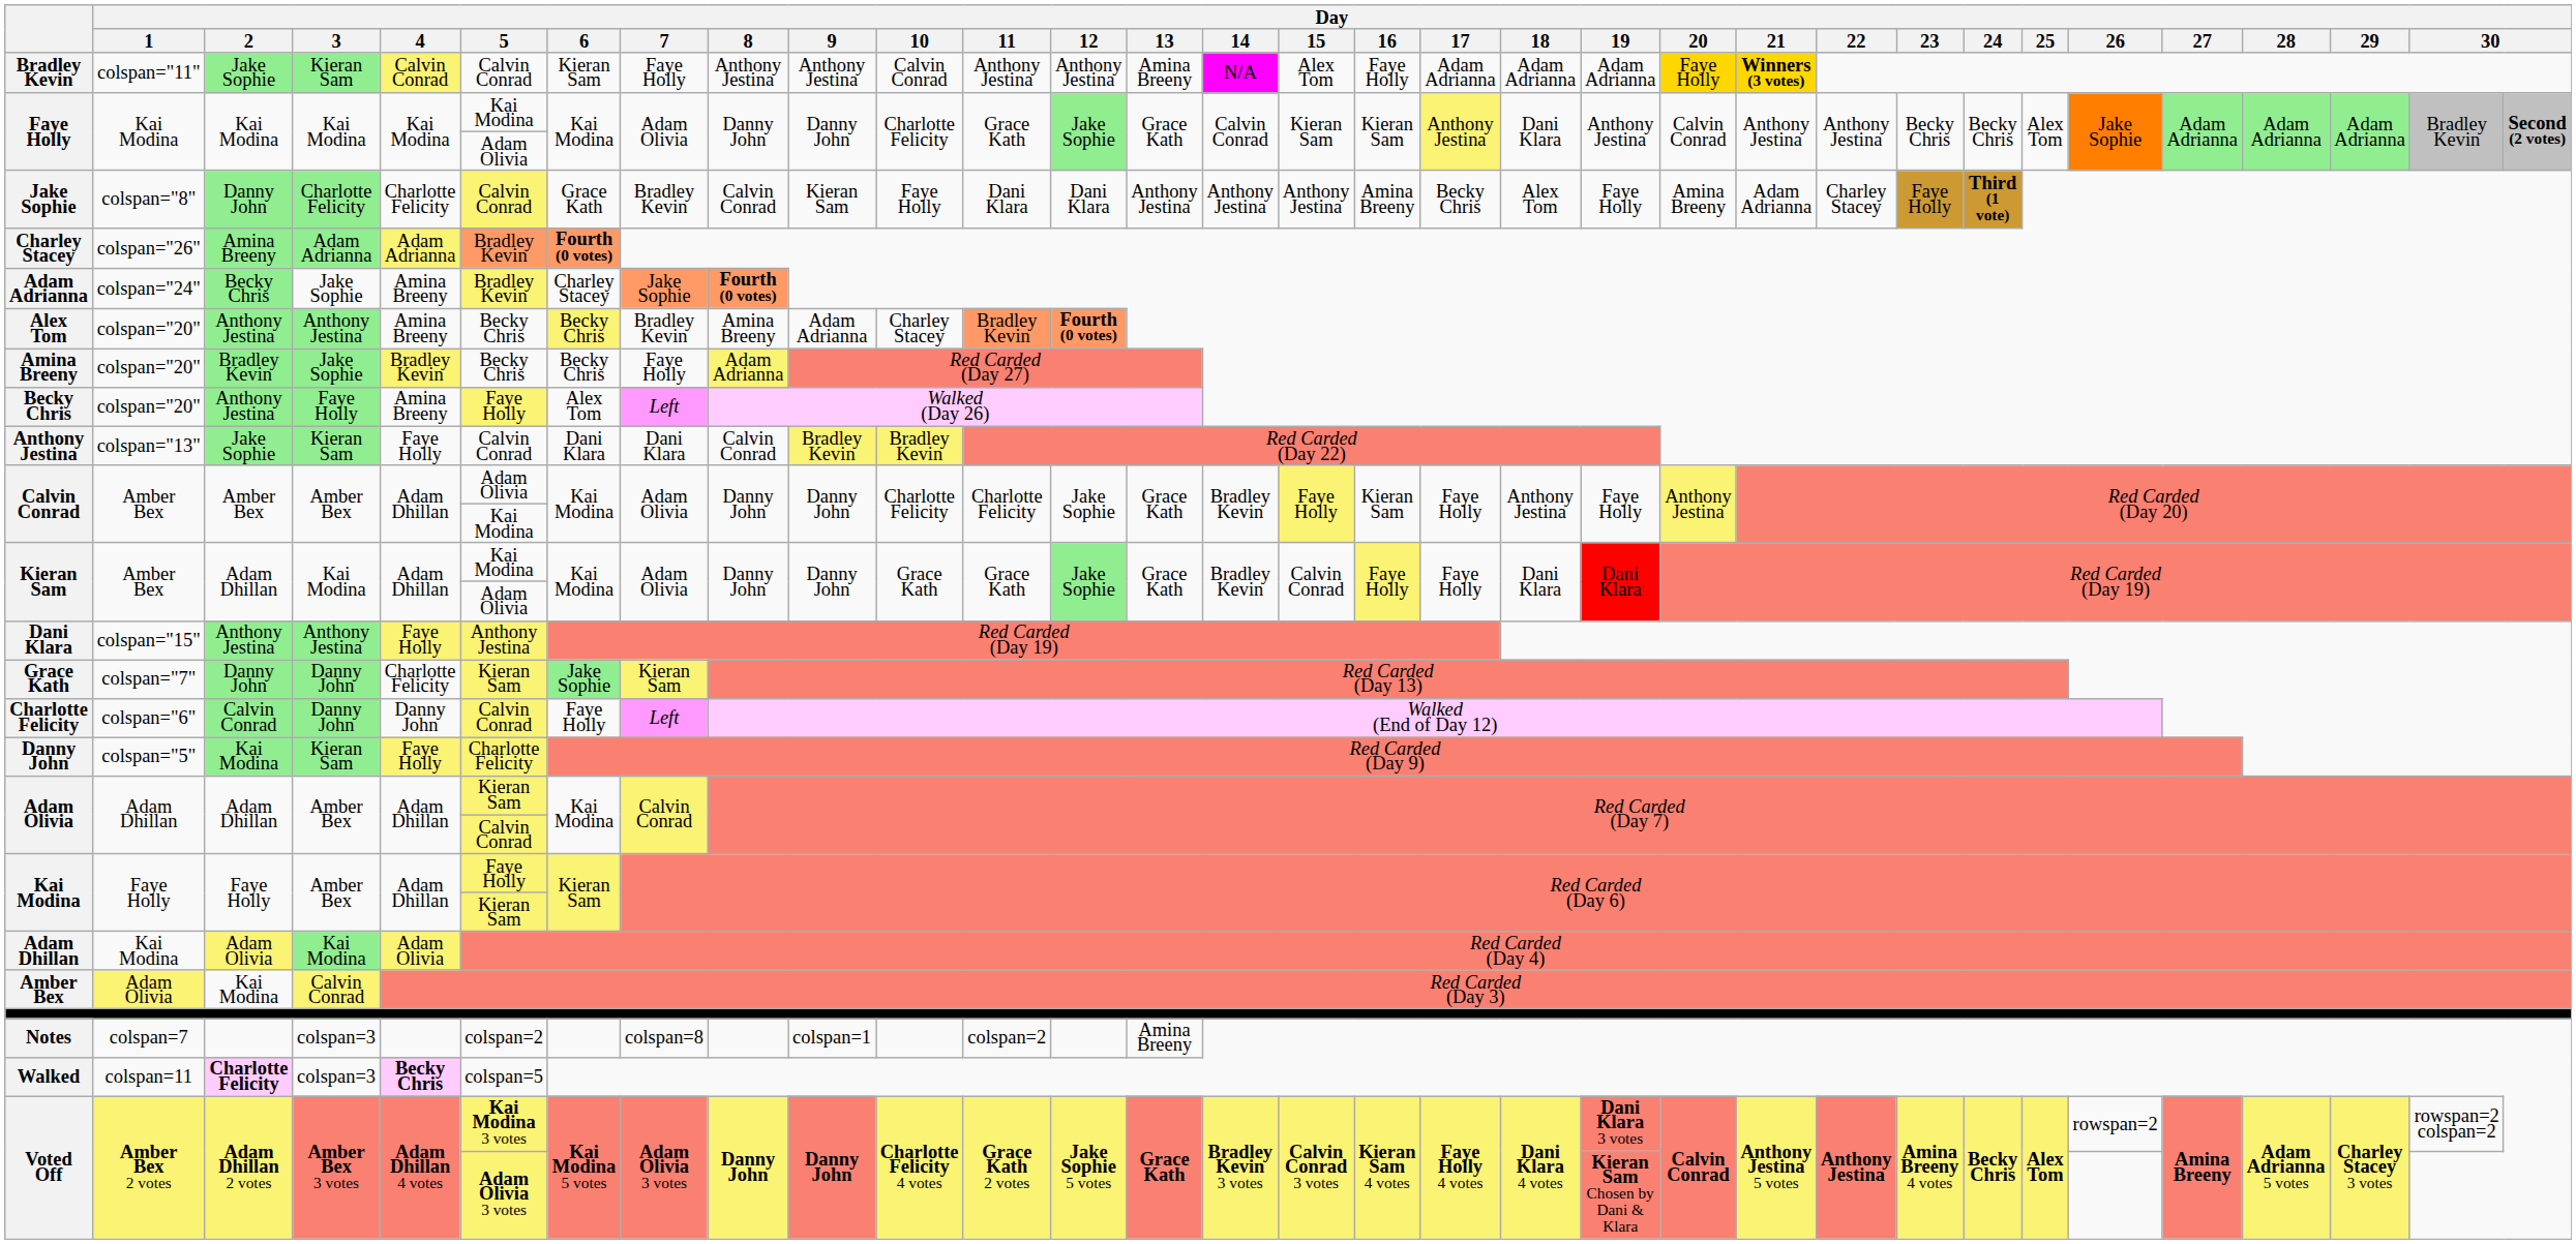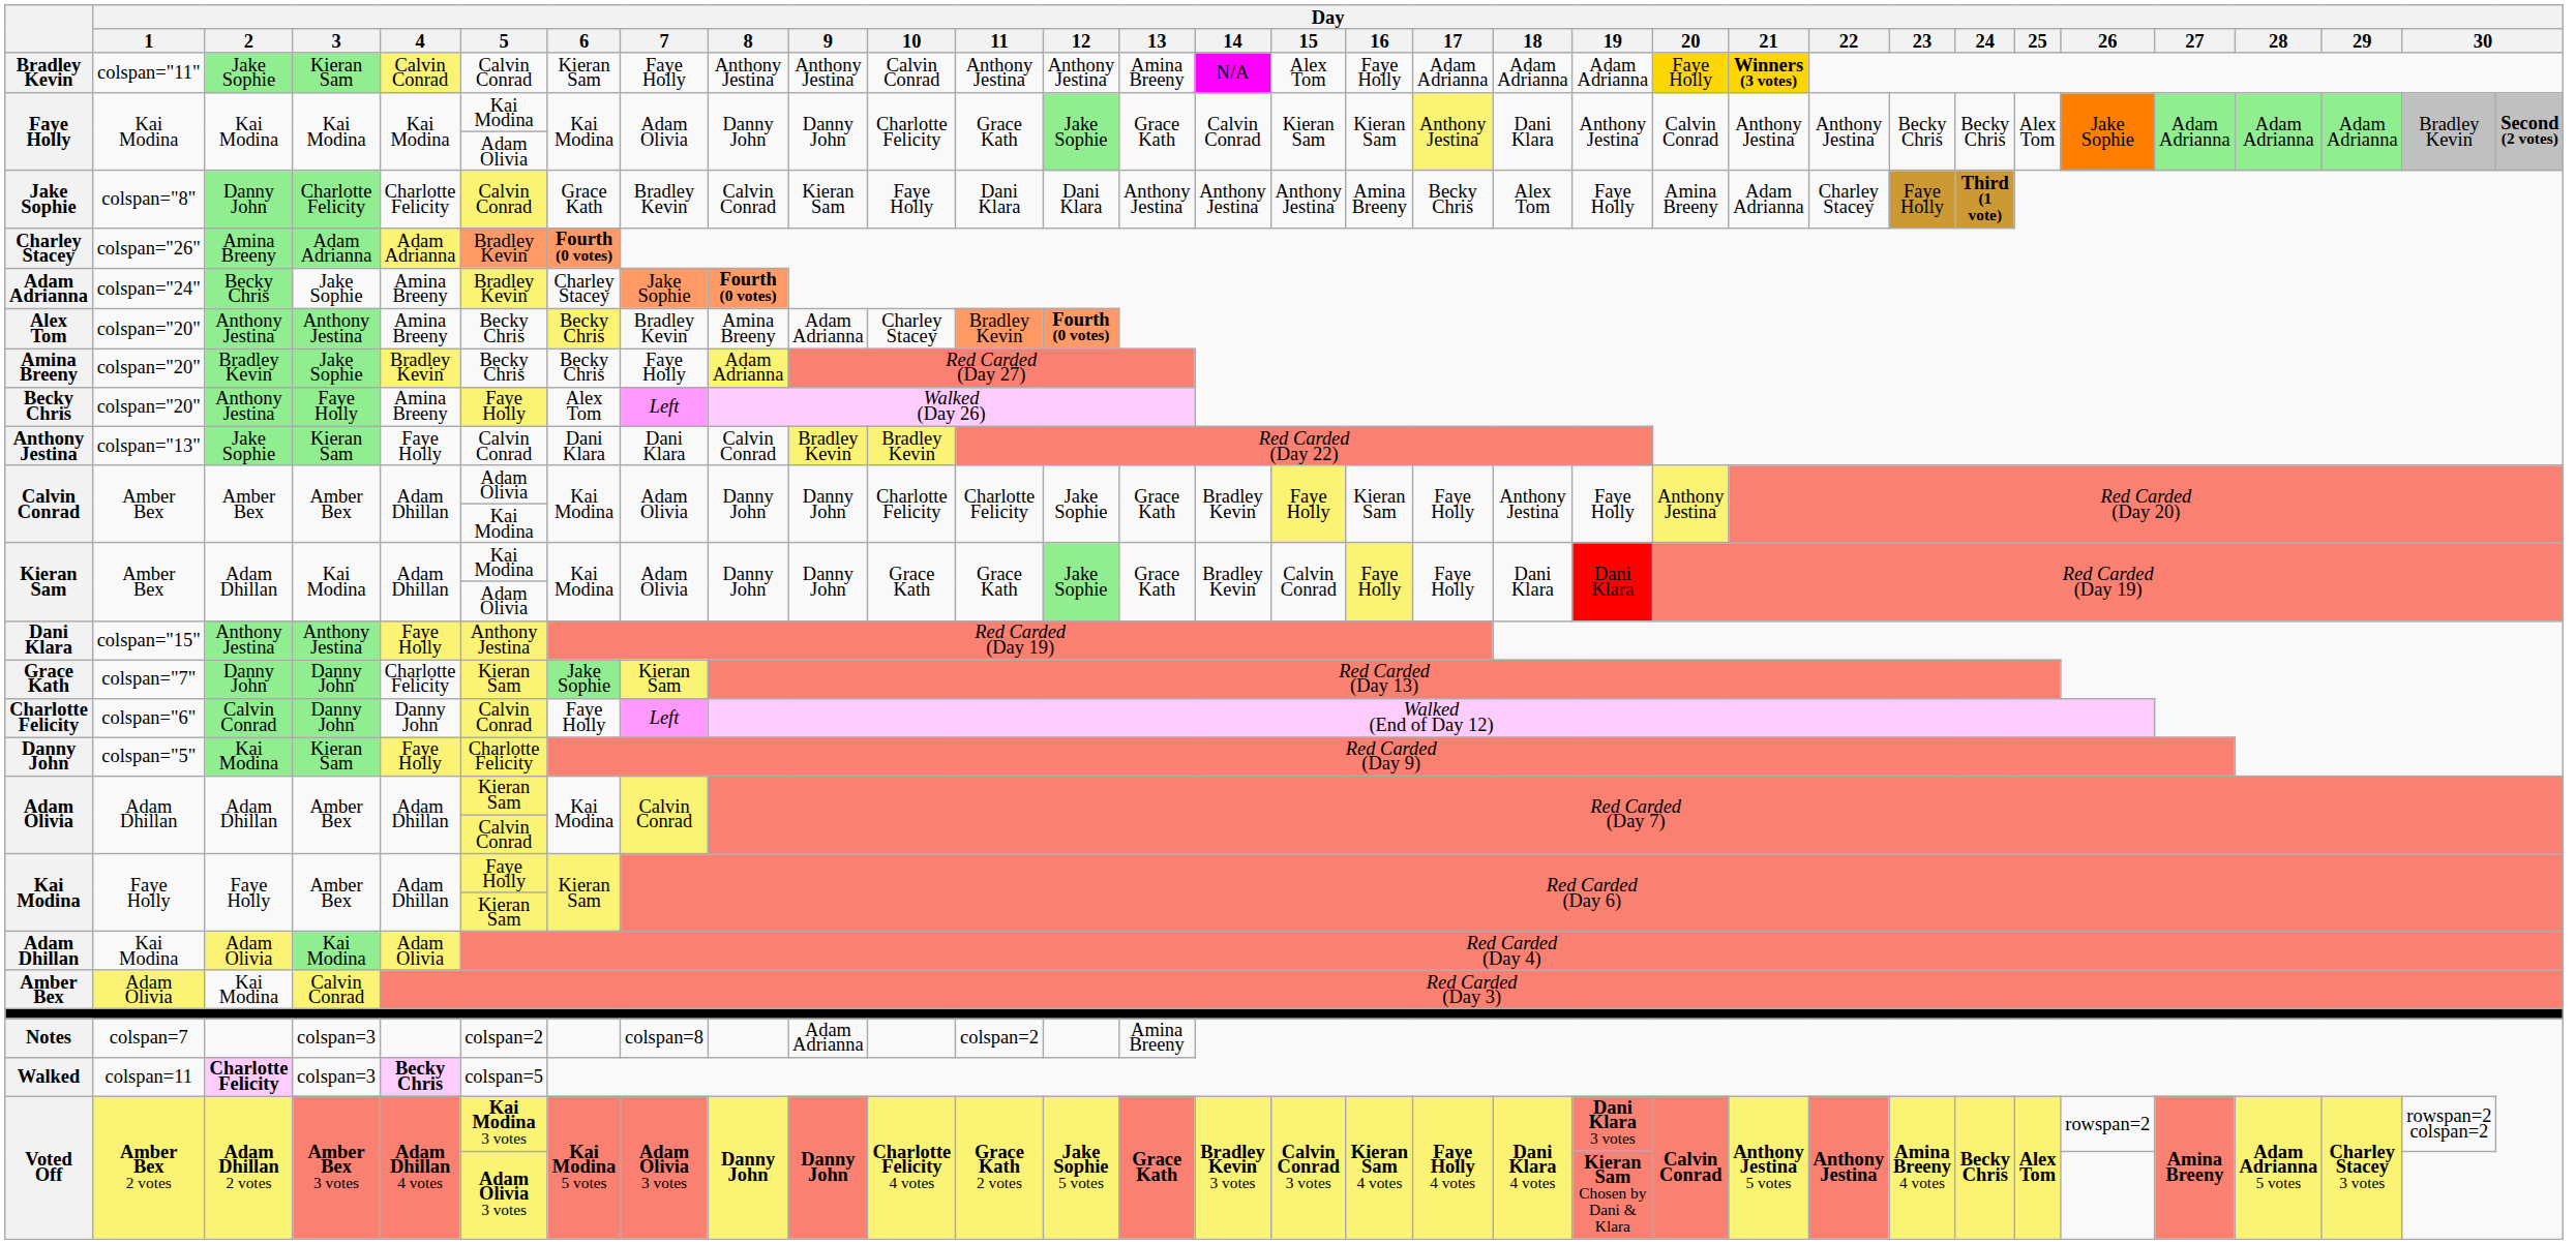Notes | Day / 9: colspan=1 -> Adam Adrianna
